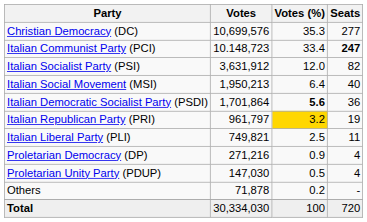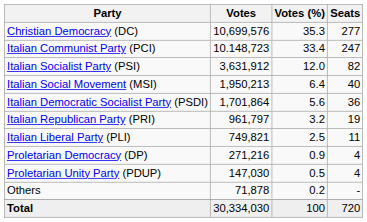Italian Communist Party (PCI) | Seats: bold -> normal
Italian Democratic Socialist Party (PSDI) | Votes (%): bold -> normal
Italian Republican Party (PRI) | Votes (%): gold background -> no background
